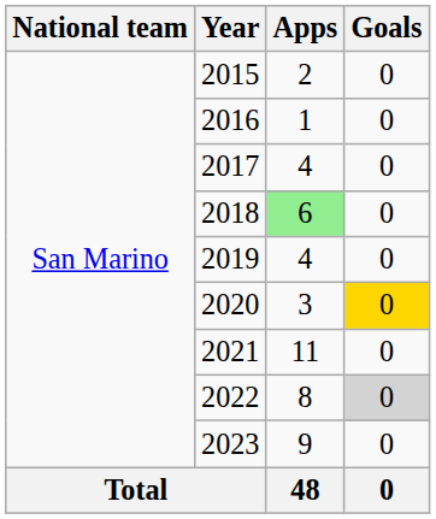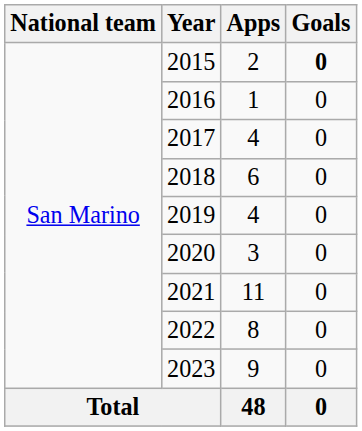2015 | Goals: normal -> bold
2018 | Apps: lightgreen background -> no background
2020 | Goals: gold background -> no background
2022 | Goals: lightgrey background -> no background
